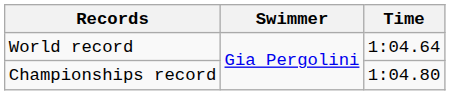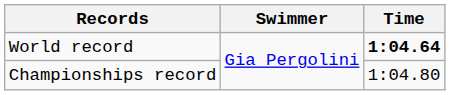World record | Time: normal -> bold
